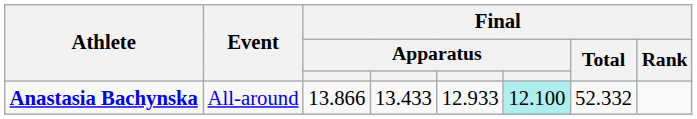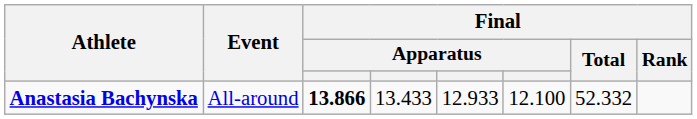row 4 | column 3: normal -> bold
row 4 | column 6: paleturquoise background -> no background
